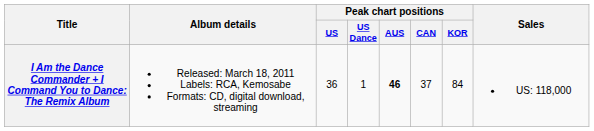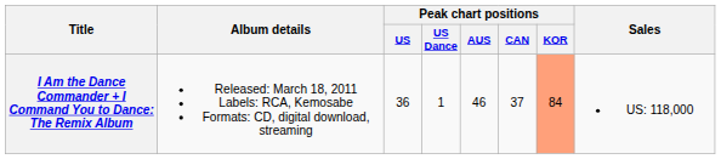row 3 | Peak chart positions / AUS: bold -> normal
row 3 | Peak chart positions / KOR: no background -> lightsalmon background
